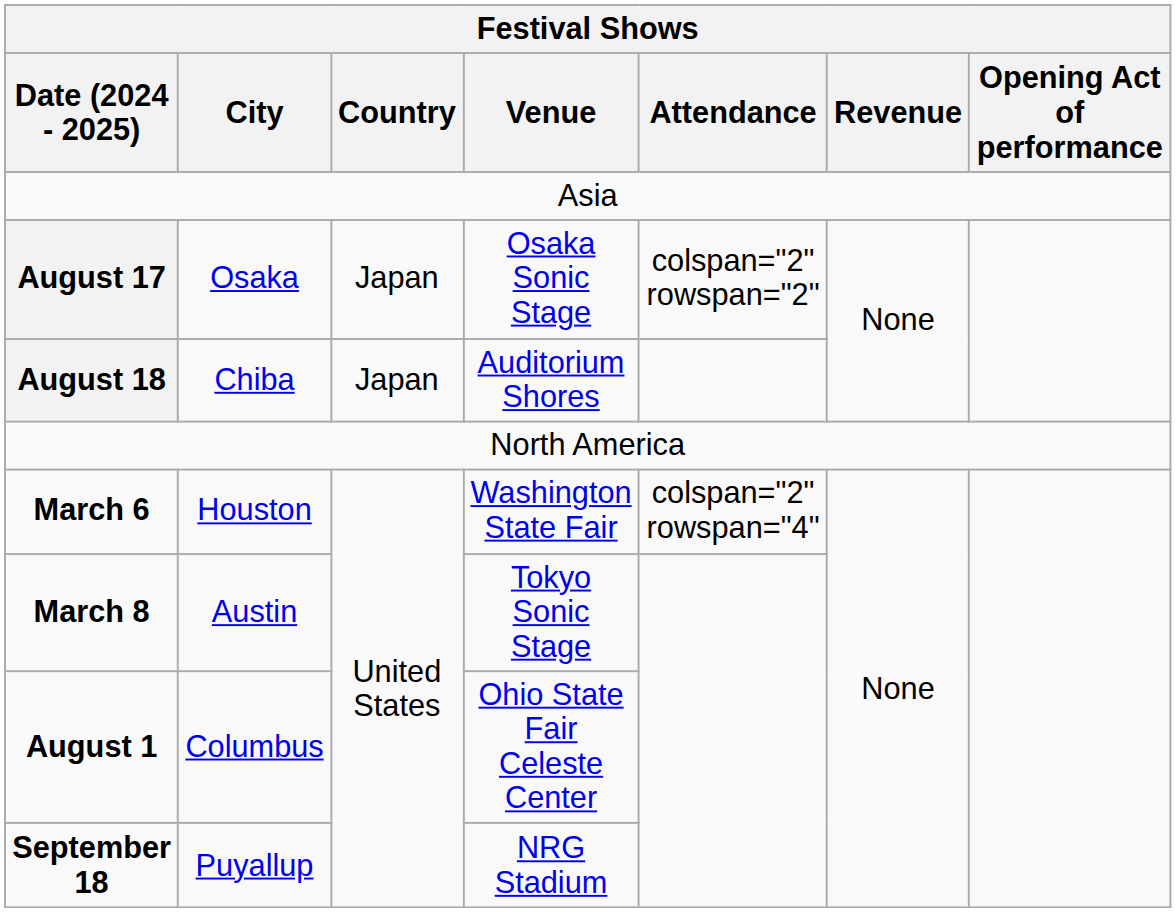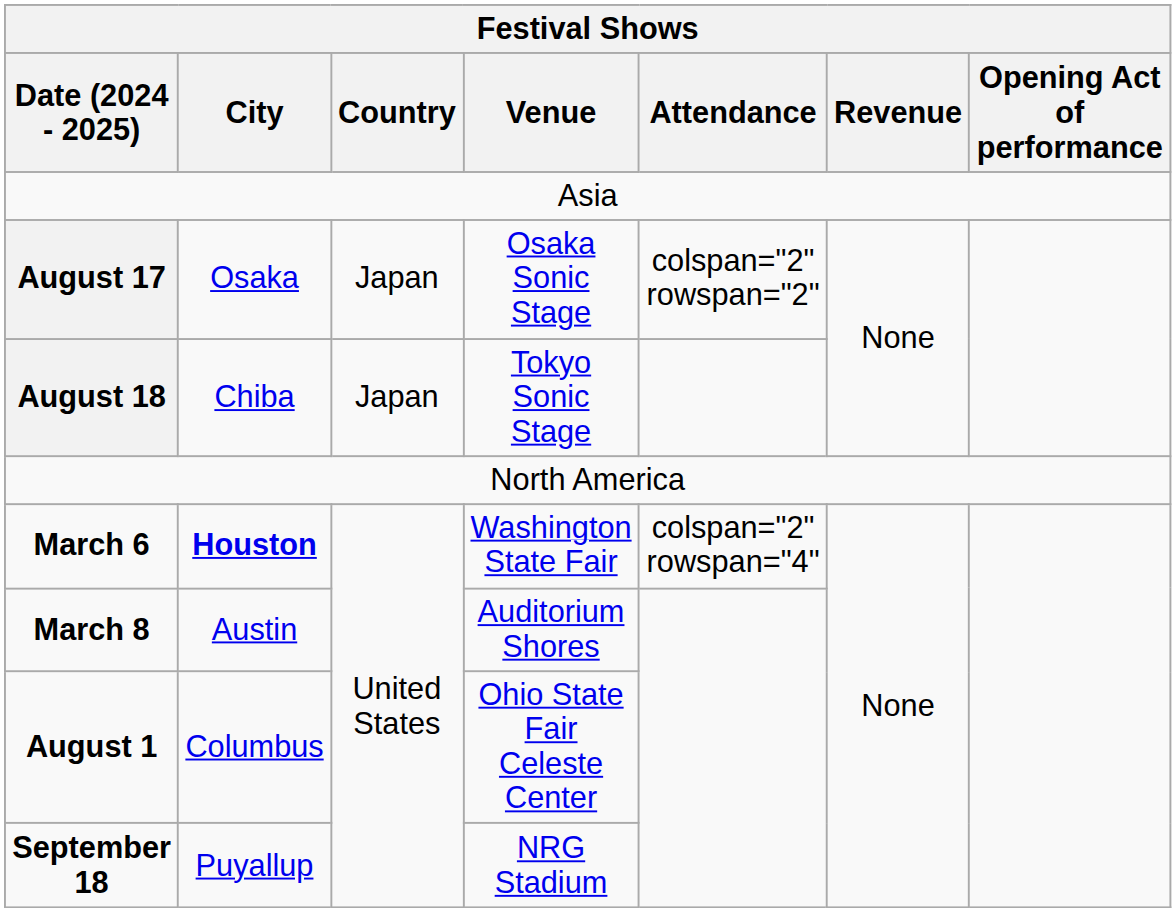August 18 | Venue: Auditorium Shores -> Tokyo Sonic Stage
March 6 | City: normal -> bold
March 8 | Venue: Tokyo Sonic Stage -> Auditorium Shores
